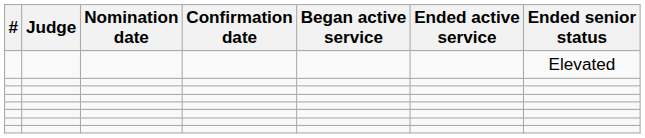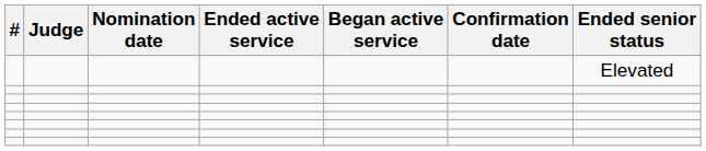columns swapped: Confirmation date <-> Ended active service
